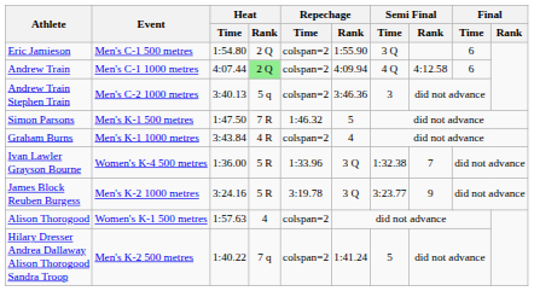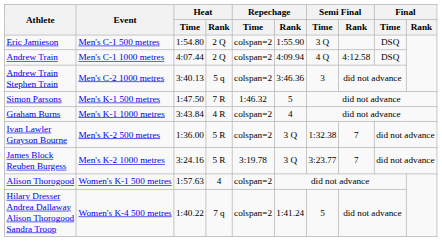Eric Jamieson | Final / Time: 6 -> DSQ
Andrew Train | Heat / Rank: lightgreen background -> no background
Andrew Train | Final / Time: 6 -> DSQ
Ivan Lawler Grayson Bourne | Event: Women's K-4 500 metres -> Men's K-2 500 metres
Ivan Lawler Grayson Bourne | Repechage / Time: 1:33.96 -> colspan=2
James Block Reuben Burgess | Semi Final / Rank: 9 -> 7
Hilary Dresser Andrea Dallaway Alison Thorogood Sandra Troop | Event: Men's K-2 500 metres -> Women's K-4 500 metres
